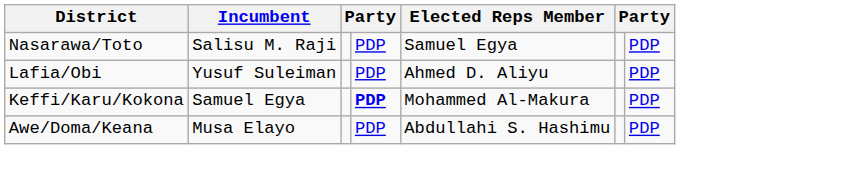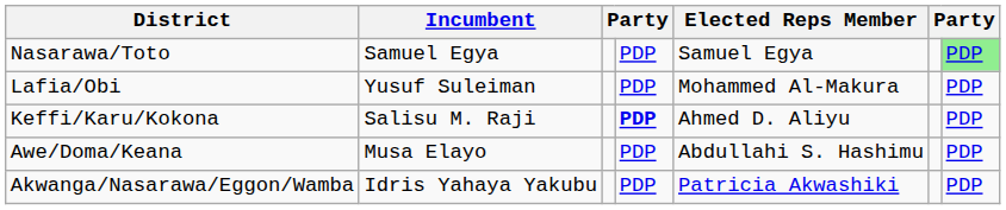Nasarawa/Toto | Incumbent: Salisu M. Raji -> Samuel Egya
Nasarawa/Toto | column 7: no background -> lightgreen background
Lafia/Obi | Elected Reps Member: Ahmed D. Aliyu -> Mohammed Al-Makura
Keffi/Karu/Kokona | Incumbent: Samuel Egya -> Salisu M. Raji
Keffi/Karu/Kokona | Elected Reps Member: Mohammed Al-Makura -> Ahmed D. Aliyu
+ row: Akwanga/Nasarawa/Eggon/Wamba | Idris Yahaya Yakubu | PDP | Patricia Akwashiki | PDP
